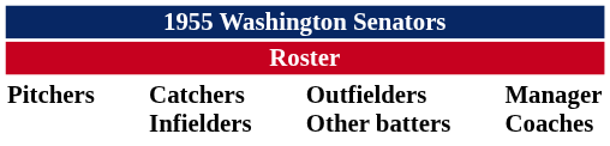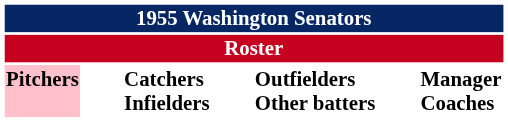Pitchers | column 1: no background -> pink background
